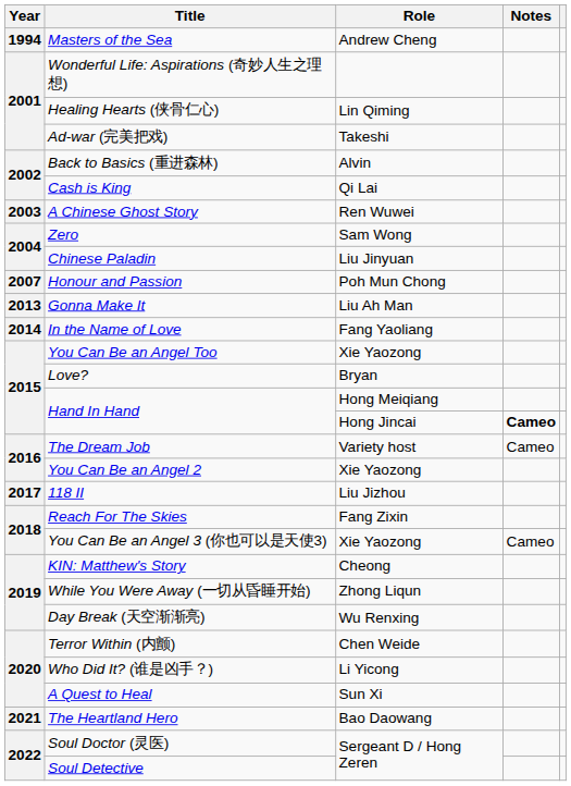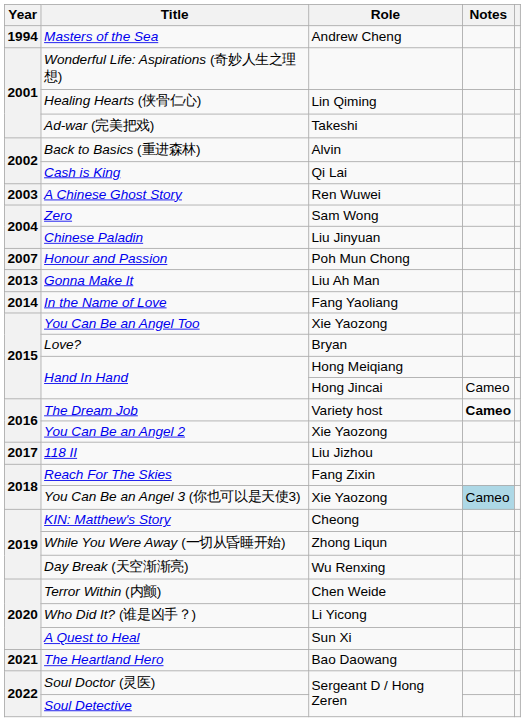Hand In Hand / Hong Jincai | Notes: bold -> normal
The Dream Job | Notes: normal -> bold
You Can Be an Angel 3 (你也可以是天使3) | Notes: no background -> lightblue background
